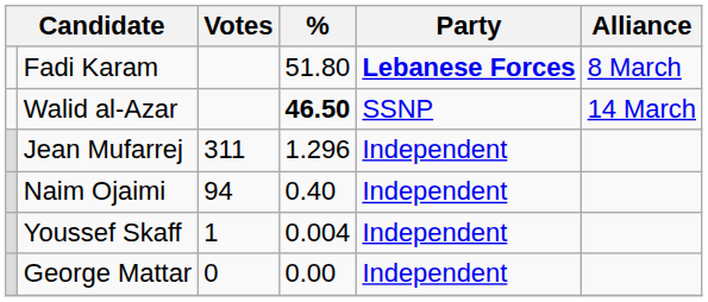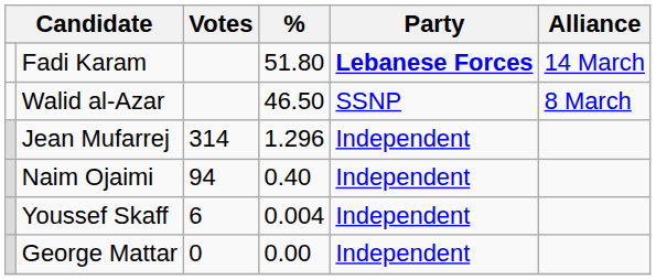Fadi Karam | Alliance: 8 March -> 14 March
Walid al-Azar | %: bold -> normal
Walid al-Azar | Alliance: 14 March -> 8 March
Jean Mufarrej | Votes: 311 -> 314
Youssef Skaff | Votes: 1 -> 6
